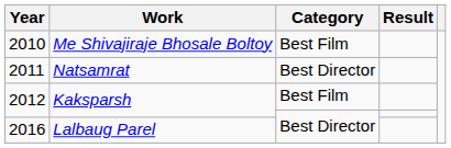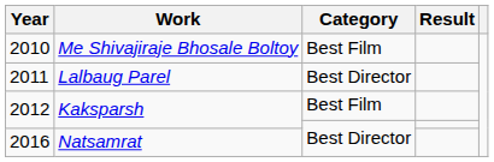2011 | Work: Natsamrat -> Lalbaug Parel
2016 | Work: Lalbaug Parel -> Natsamrat
